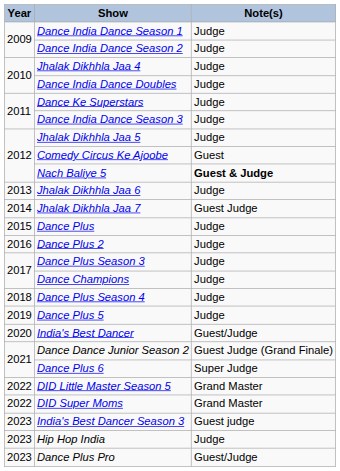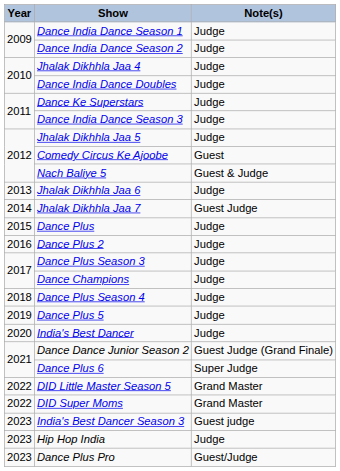Nach Baliye 5 | Note(s): bold -> normal
India's Best Dancer | Note(s): Guest/Judge -> Judge
